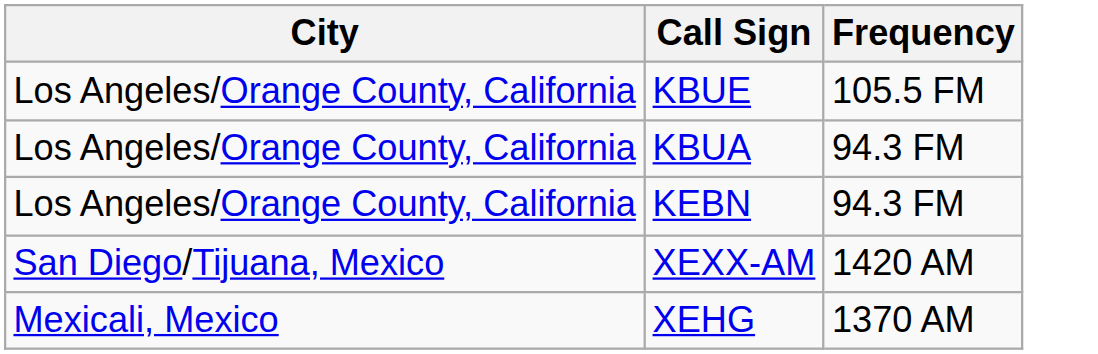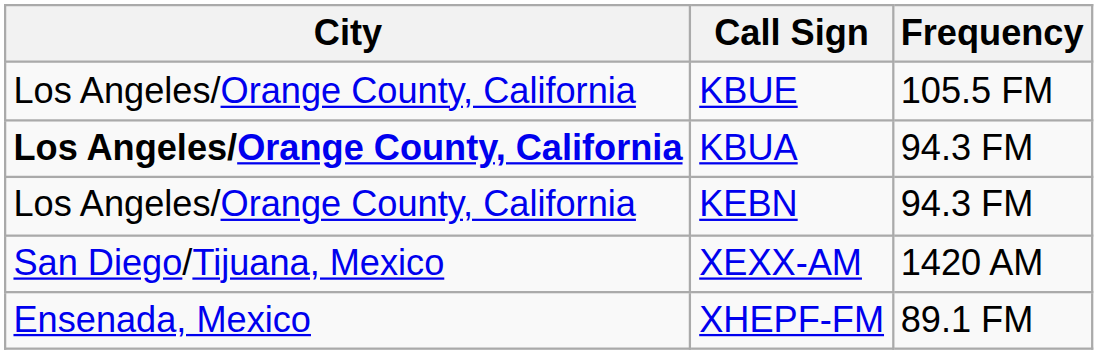KBUA | City: normal -> bold
- row: Mexicali, Mexico | XEHG | 1370 AM
+ row: Ensenada, Mexico | XHEPF-FM | 89.1 FM
